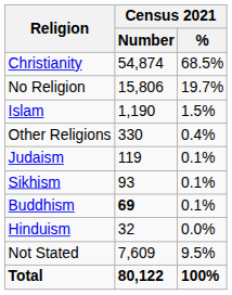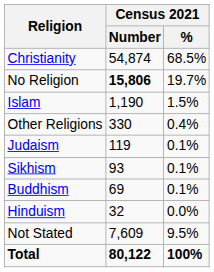No Religion | Census 2021 / Number: normal -> bold
Buddhism | Census 2021 / Number: bold -> normal
